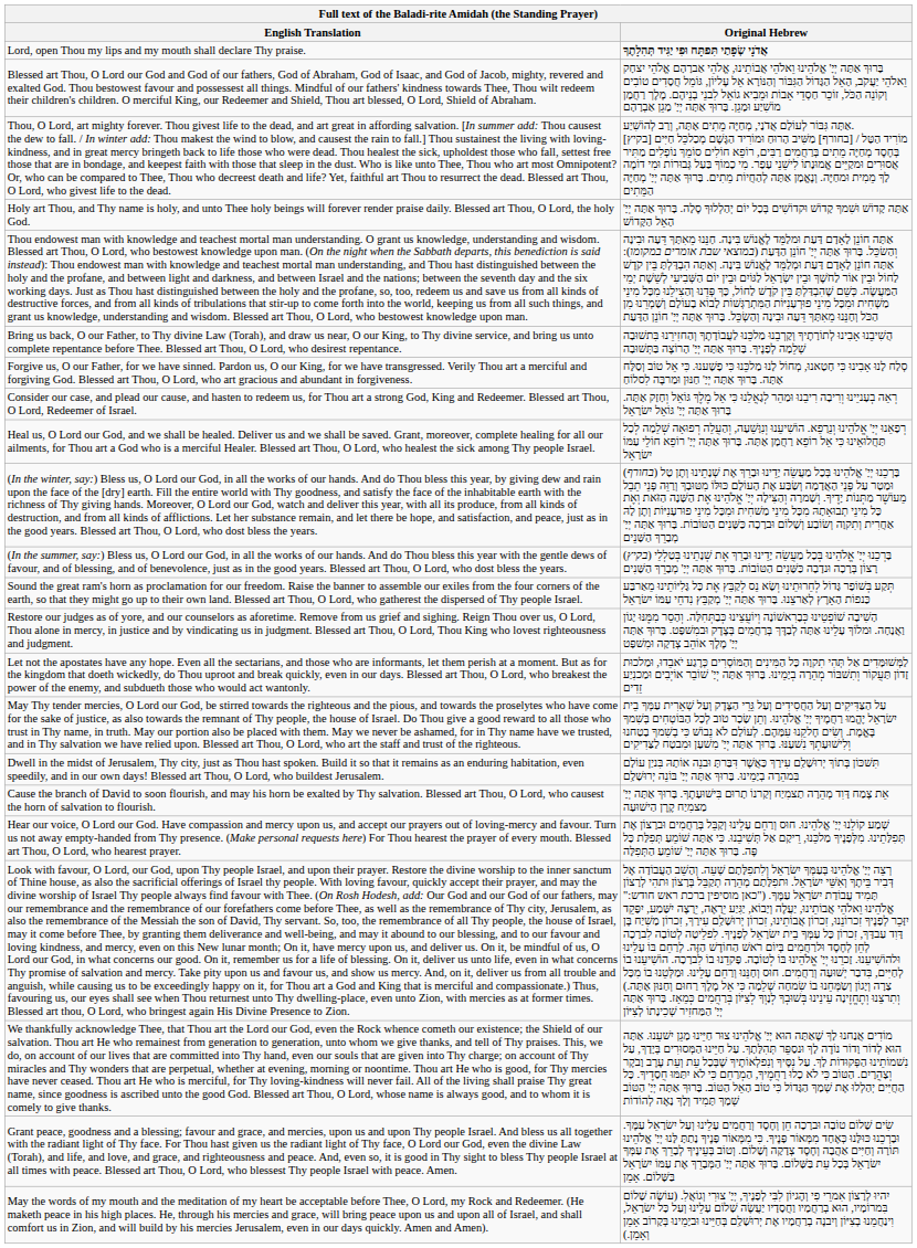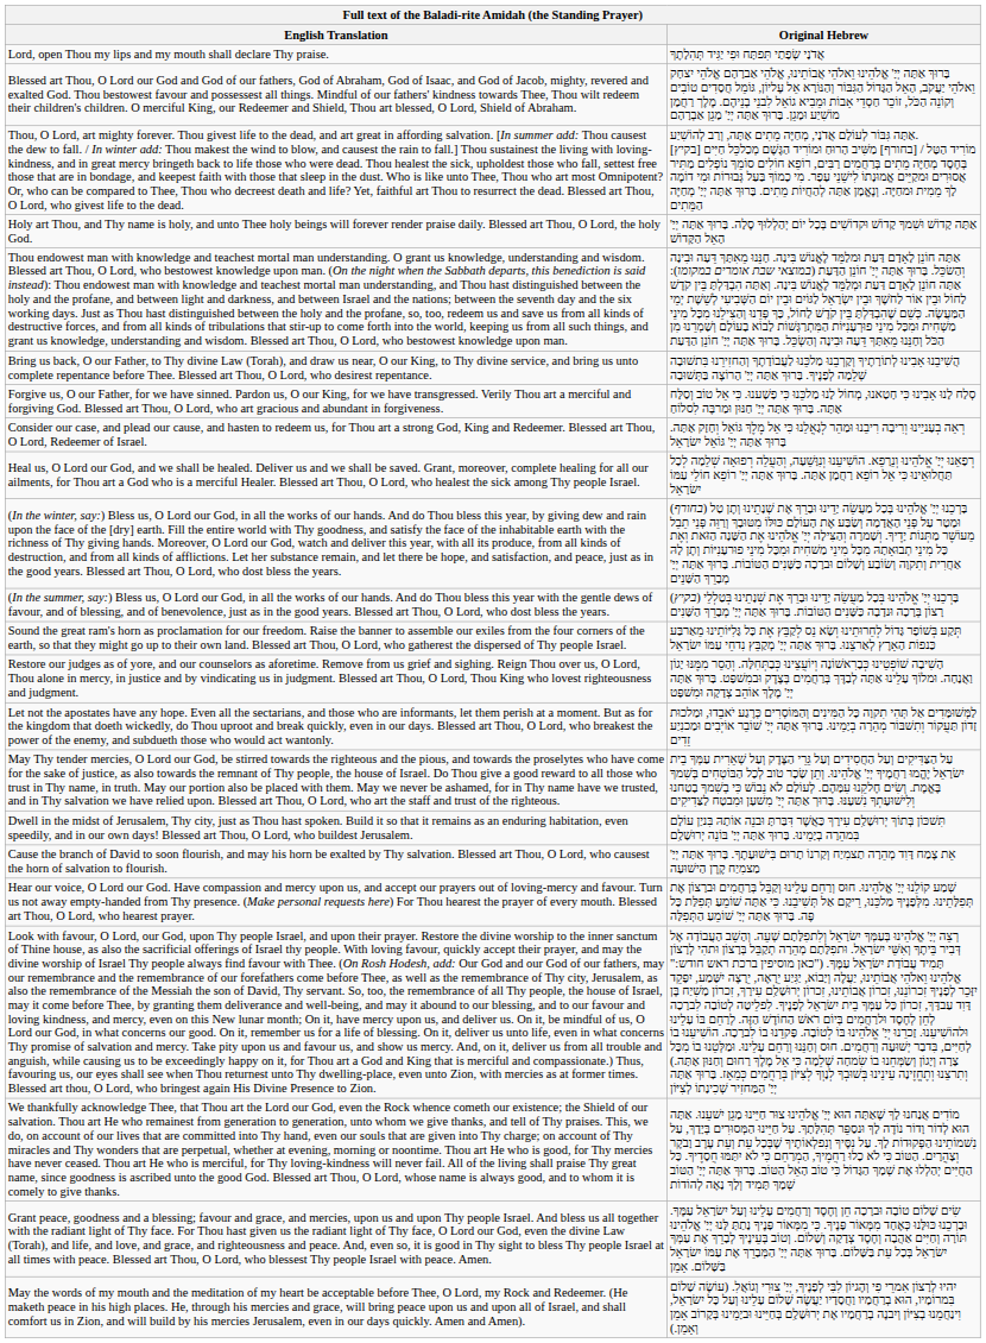row 3 | Original Hebrew: bold -> normal
